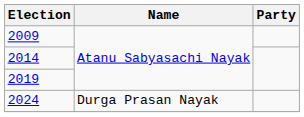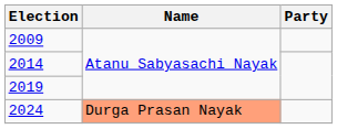2024 | Name: no background -> lightsalmon background
